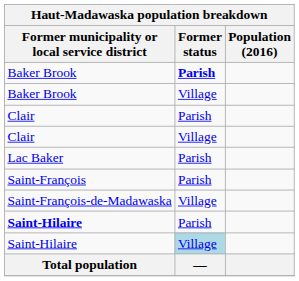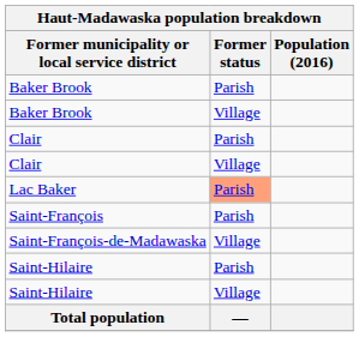Baker Brook / Parish | Former status: bold -> normal
Lac Baker | Former status: no background -> lightsalmon background
Saint-Hilaire / Parish | Former municipality or local service district: bold -> normal
Saint-Hilaire / Village | Former status: lightblue background -> no background
